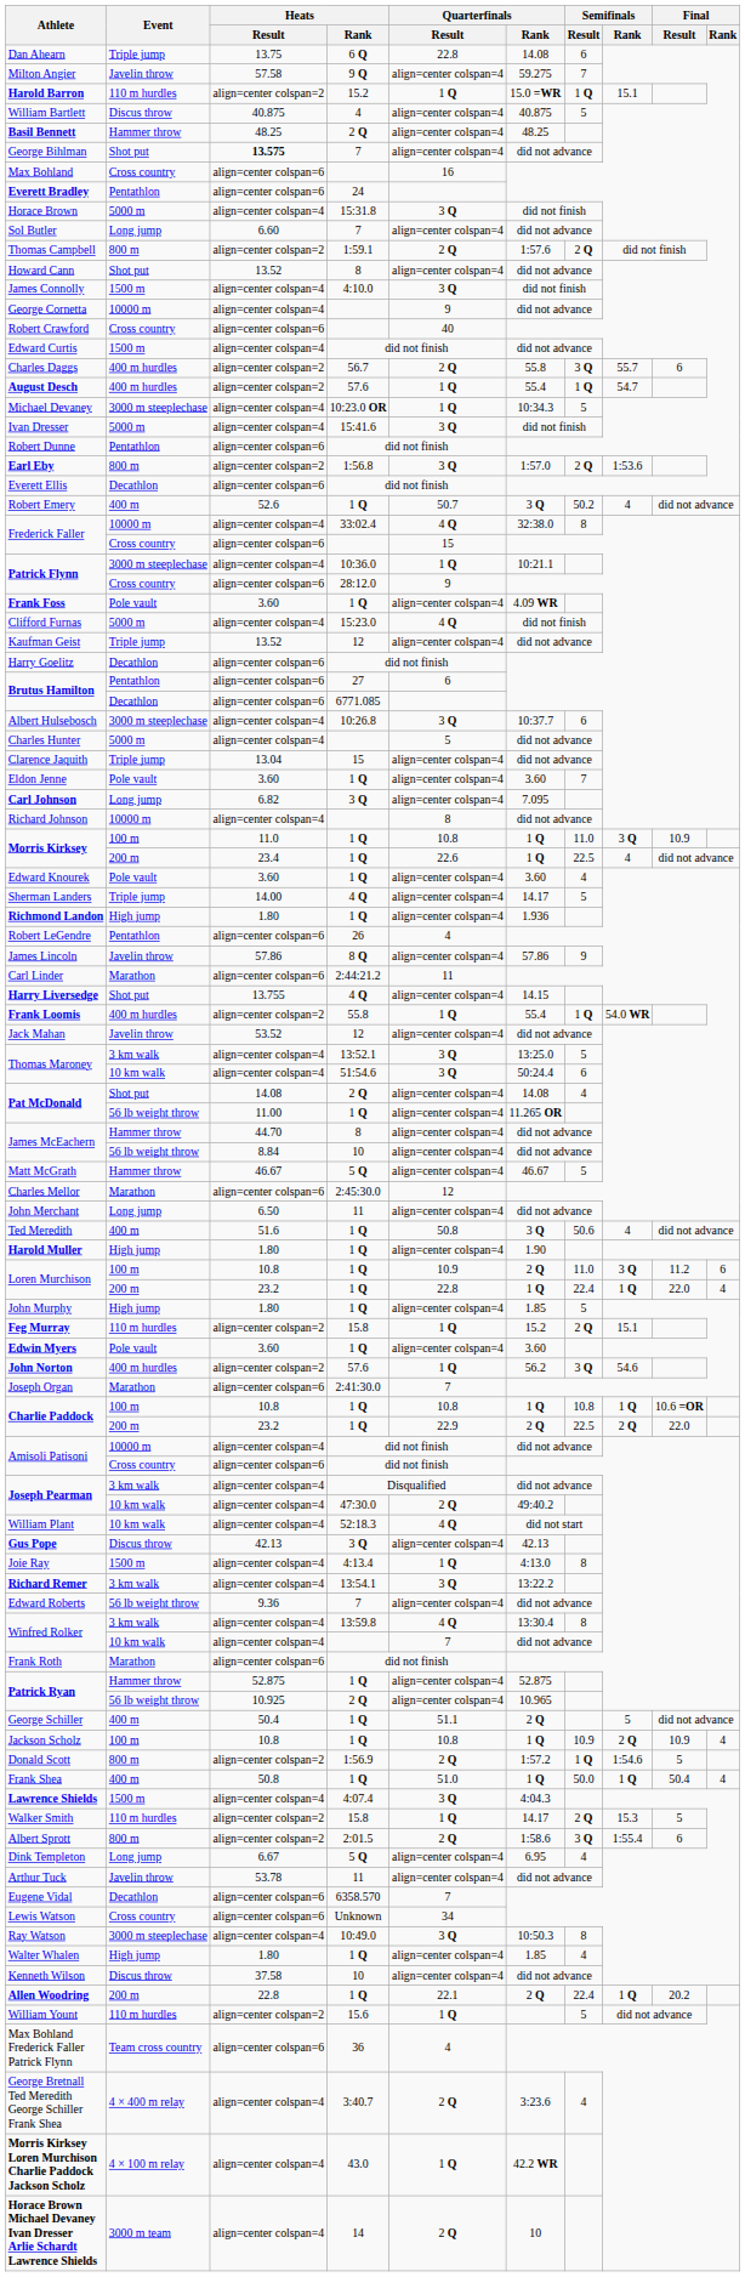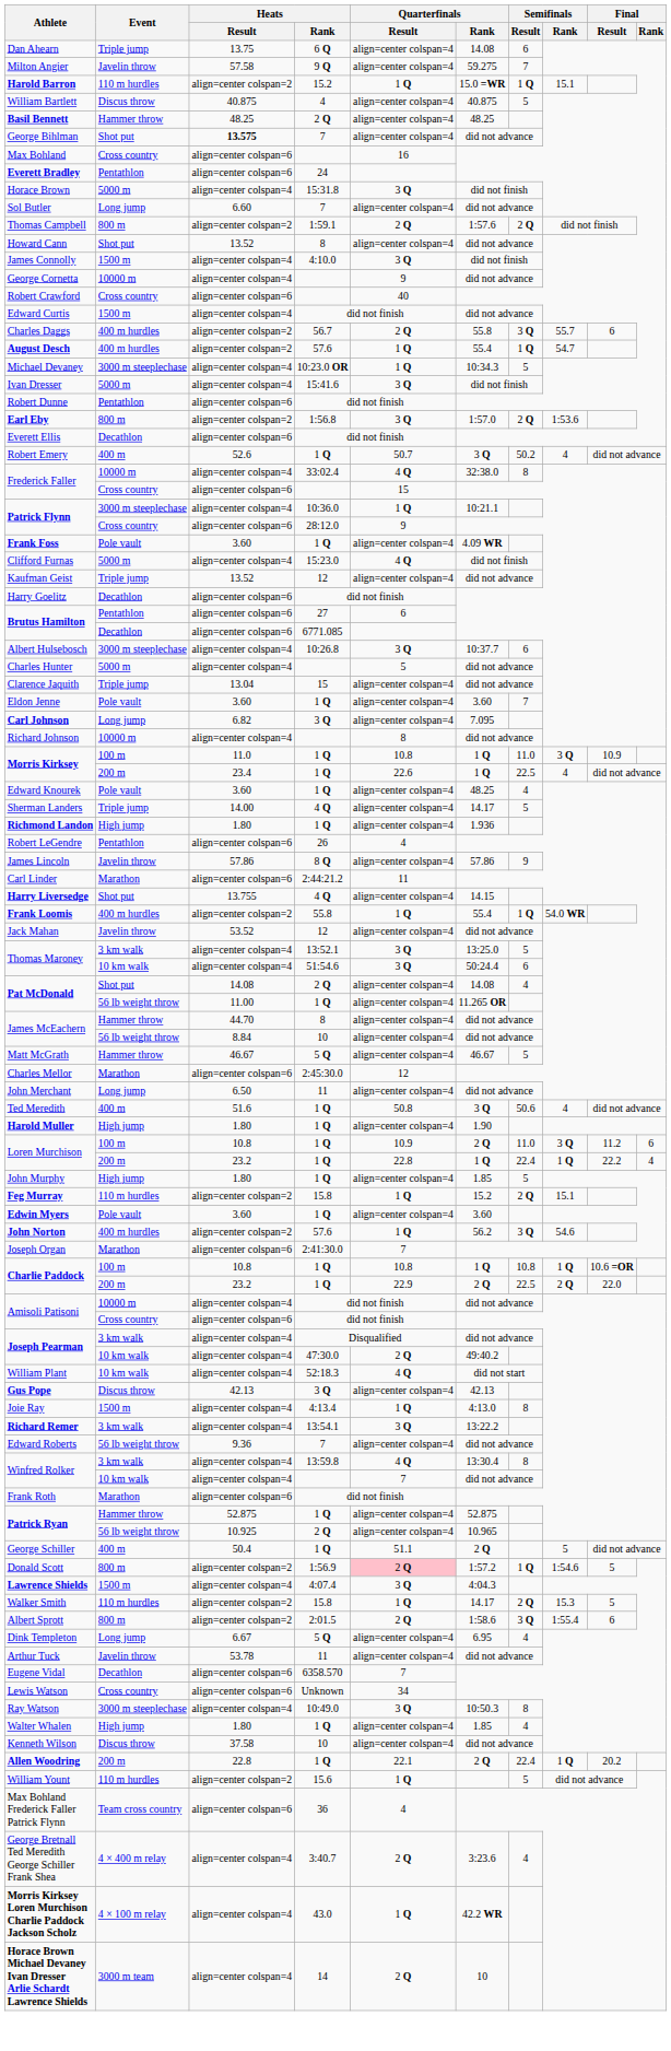Dan Ahearn | Quarterfinals / Result: 22.8 -> align=center colspan=4
Edward Knourek | Quarterfinals / Rank: 3.60 -> 48.25
Loren Murchison / 200 m | Final / Result: 22.0 -> 22.2
- row: Jackson Scholz | 100 m | 10.8 | 1 Q | 10.8 | 1 Q | 10.9 | 2 Q | 10.9 | 4
Donald Scott | Quarterfinals / Result: no background -> pink background
- row: Frank Shea | 400 m | 50.8 | 1 Q | 51.0 | 1 Q | 50.0 | 1 Q | 50.4 | 4
